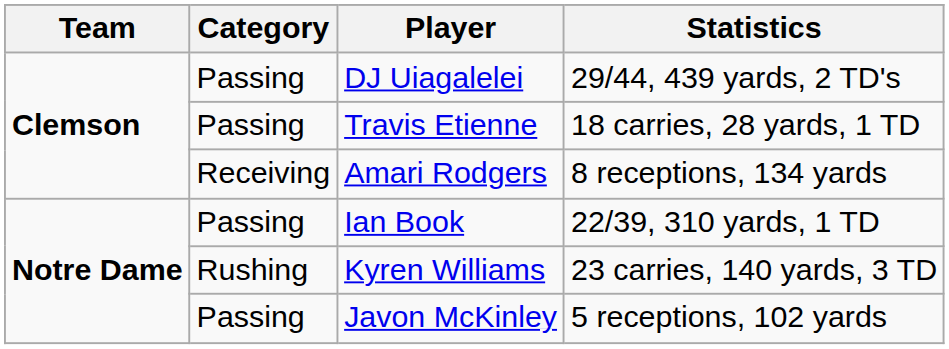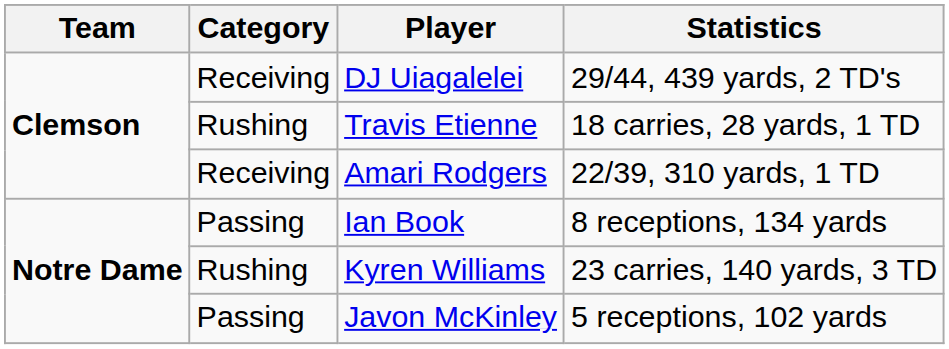DJ Uiagalelei | Category: Passing -> Receiving
Travis Etienne | Category: Passing -> Rushing
Amari Rodgers | Statistics: 8 receptions, 134 yards -> 22/39, 310 yards, 1 TD
Ian Book | Statistics: 22/39, 310 yards, 1 TD -> 8 receptions, 134 yards
